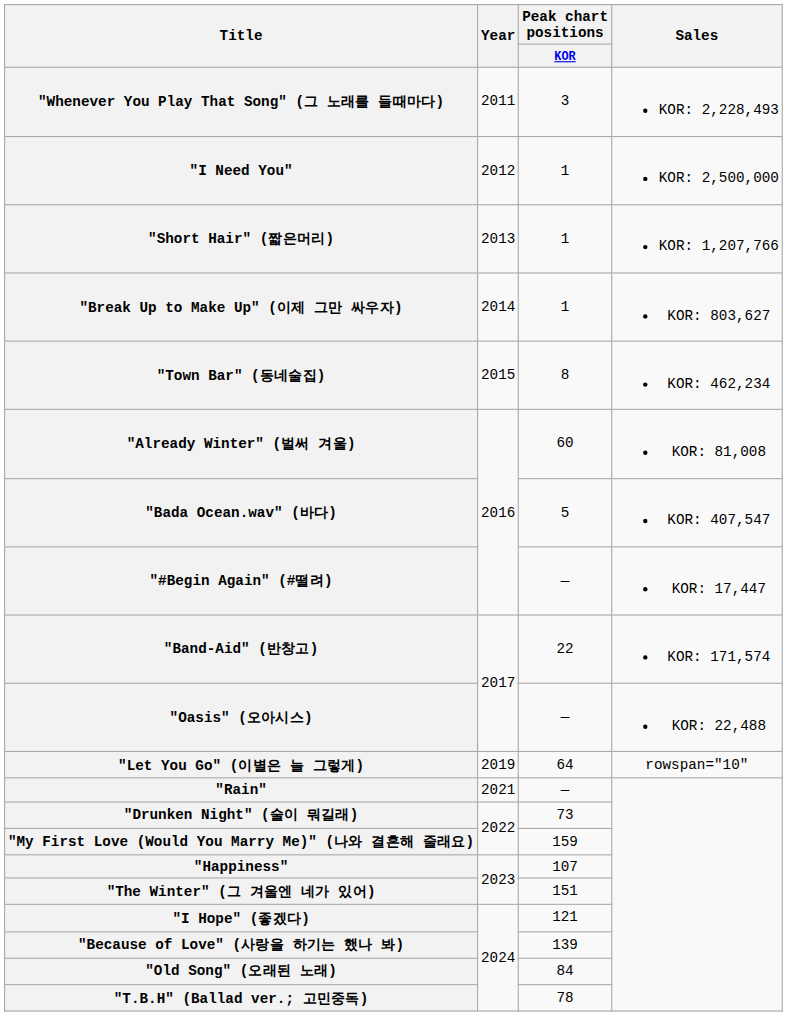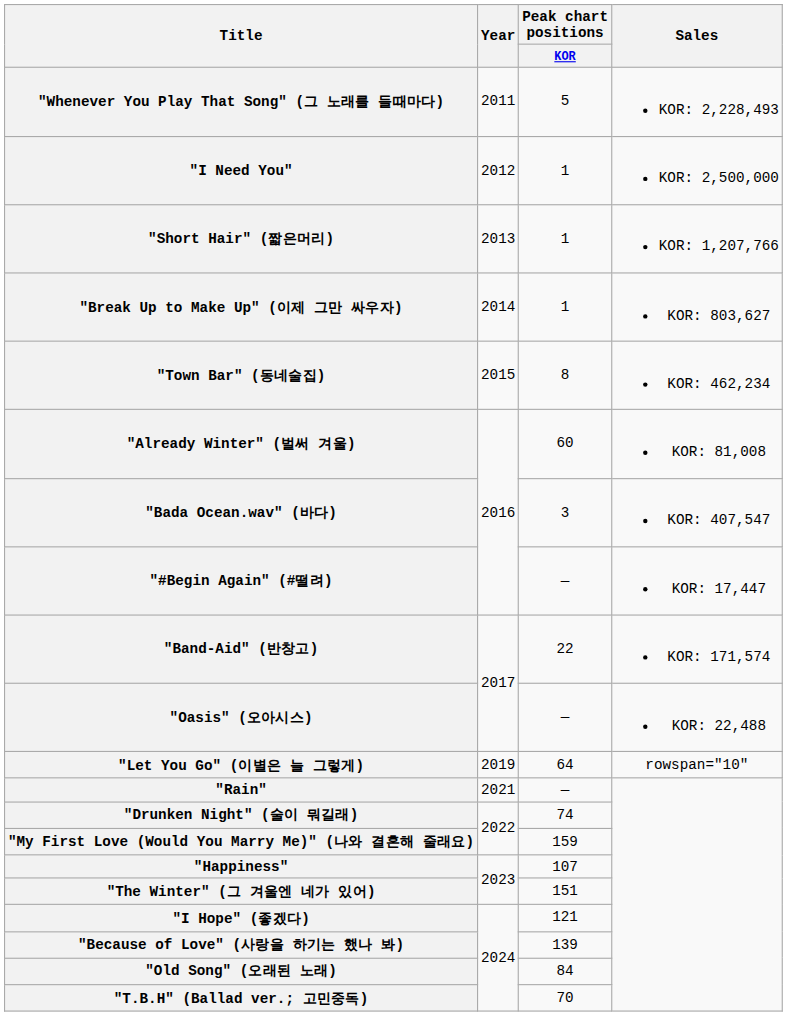"Whenever You Play That Song" (그 노래를 들때마다) | Peak chart positions / KOR: 3 -> 5
"Bada Ocean.wav" (바다) | Peak chart positions / KOR: 5 -> 3
"Drunken Night" (술이 뭐길래) | Peak chart positions / KOR: 73 -> 74
"T.B.H" (Ballad ver.; 고민중독) | Peak chart positions / KOR: 78 -> 70
